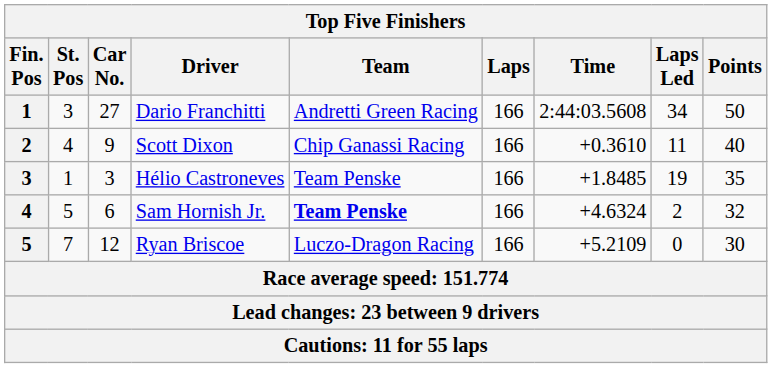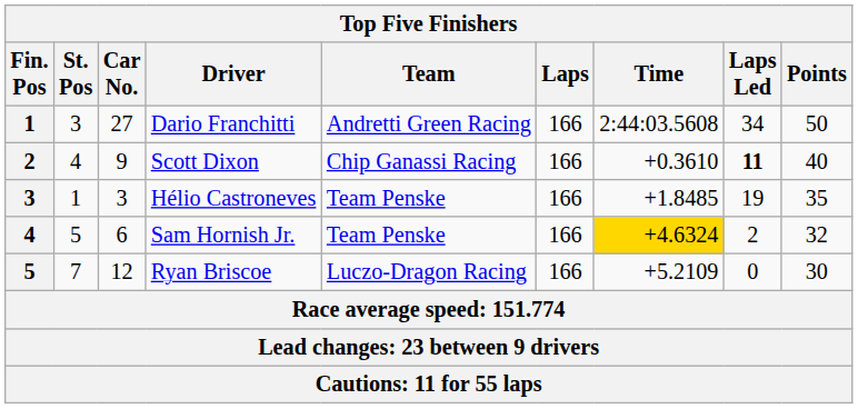Scott Dixon | Laps Led: normal -> bold
Sam Hornish Jr. | Team: bold -> normal
Sam Hornish Jr. | Time: no background -> gold background
